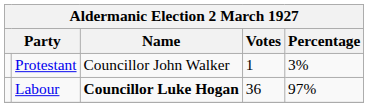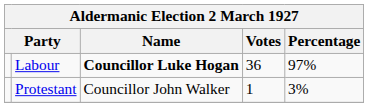rows swapped: Labour <-> Protestant
